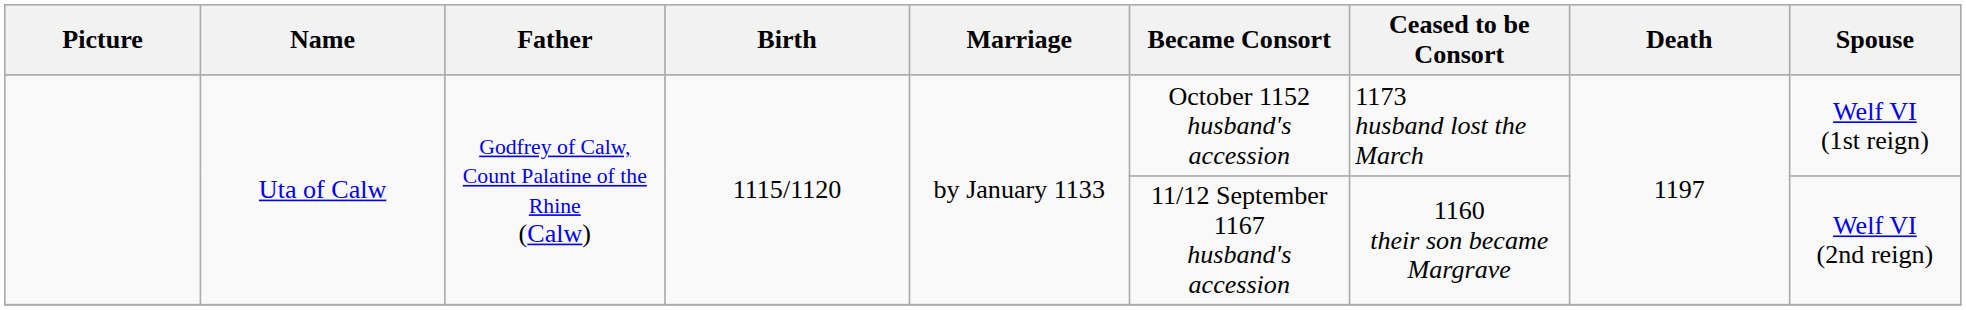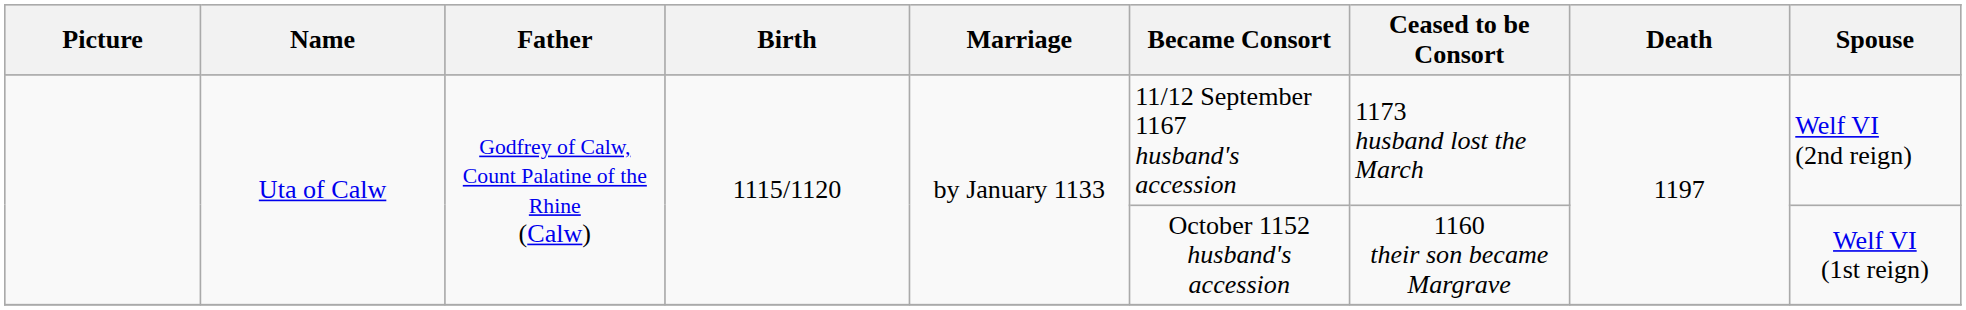row 2 | Became Consort: October 1152 husband's accession -> 11/12 September 1167 husband's accession
row 2 | Spouse: Welf VI (1st reign) -> Welf VI (2nd reign)
row 3 | Became Consort: 11/12 September 1167 husband's accession -> October 1152 husband's accession
row 3 | Spouse: Welf VI (2nd reign) -> Welf VI (1st reign)
